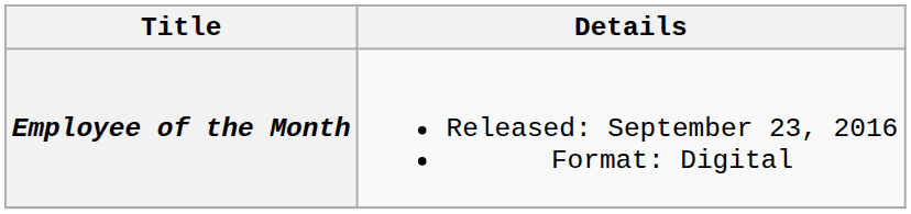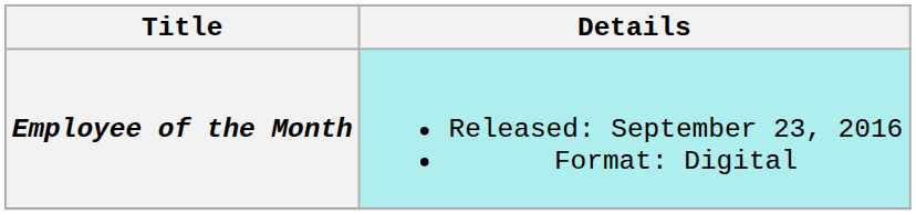Employee of the Month | Details: no background -> paleturquoise background
